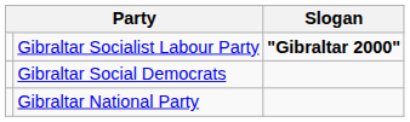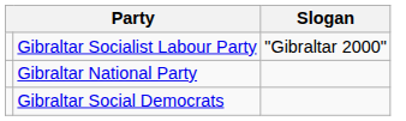Gibraltar Socialist Labour Party | Slogan: bold -> normal
rows swapped: Gibraltar Social Democrats <-> Gibraltar National Party
